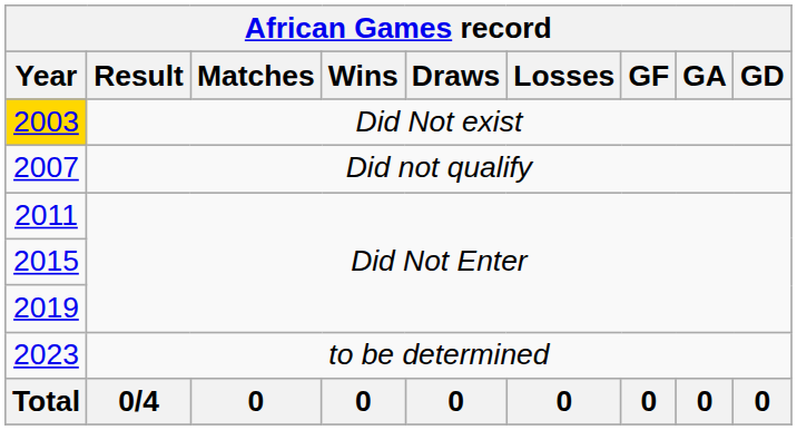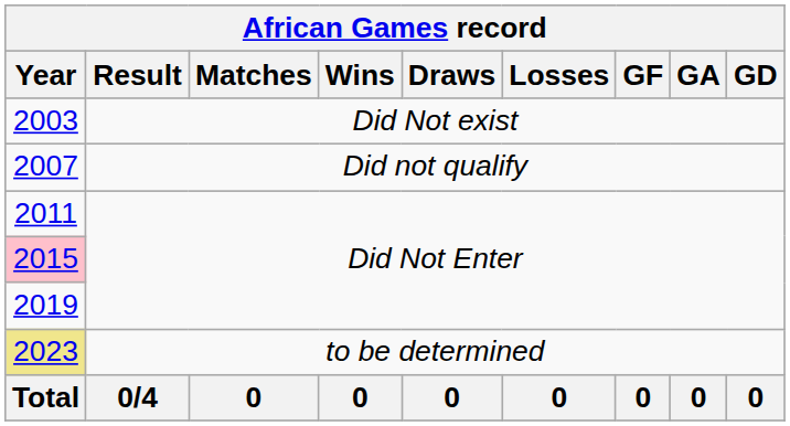2003 | Year: gold background -> no background
2015 | Year: no background -> pink background
2023 | Year: no background -> khaki background
